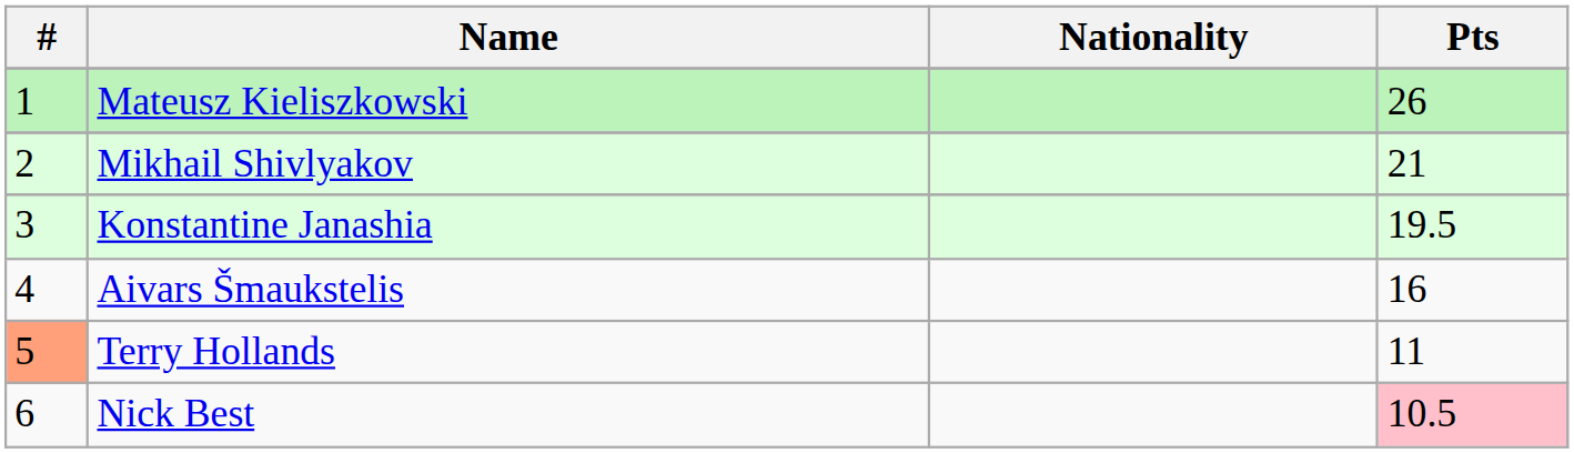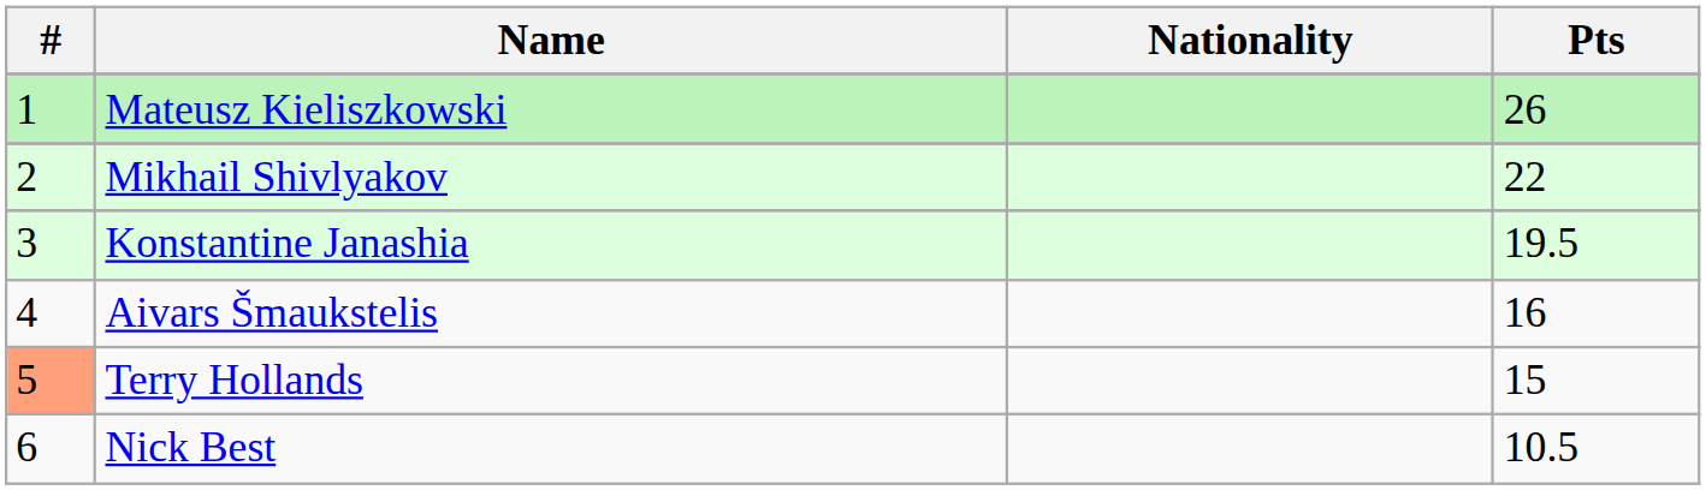Mikhail Shivlyakov | Pts: 21 -> 22
Terry Hollands | Pts: 11 -> 15
Nick Best | Pts: pink background -> no background
